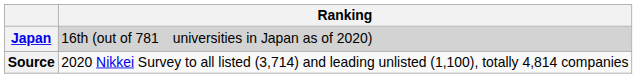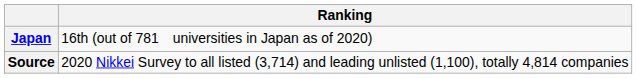Japan | Ranking: lightgrey background -> no background
